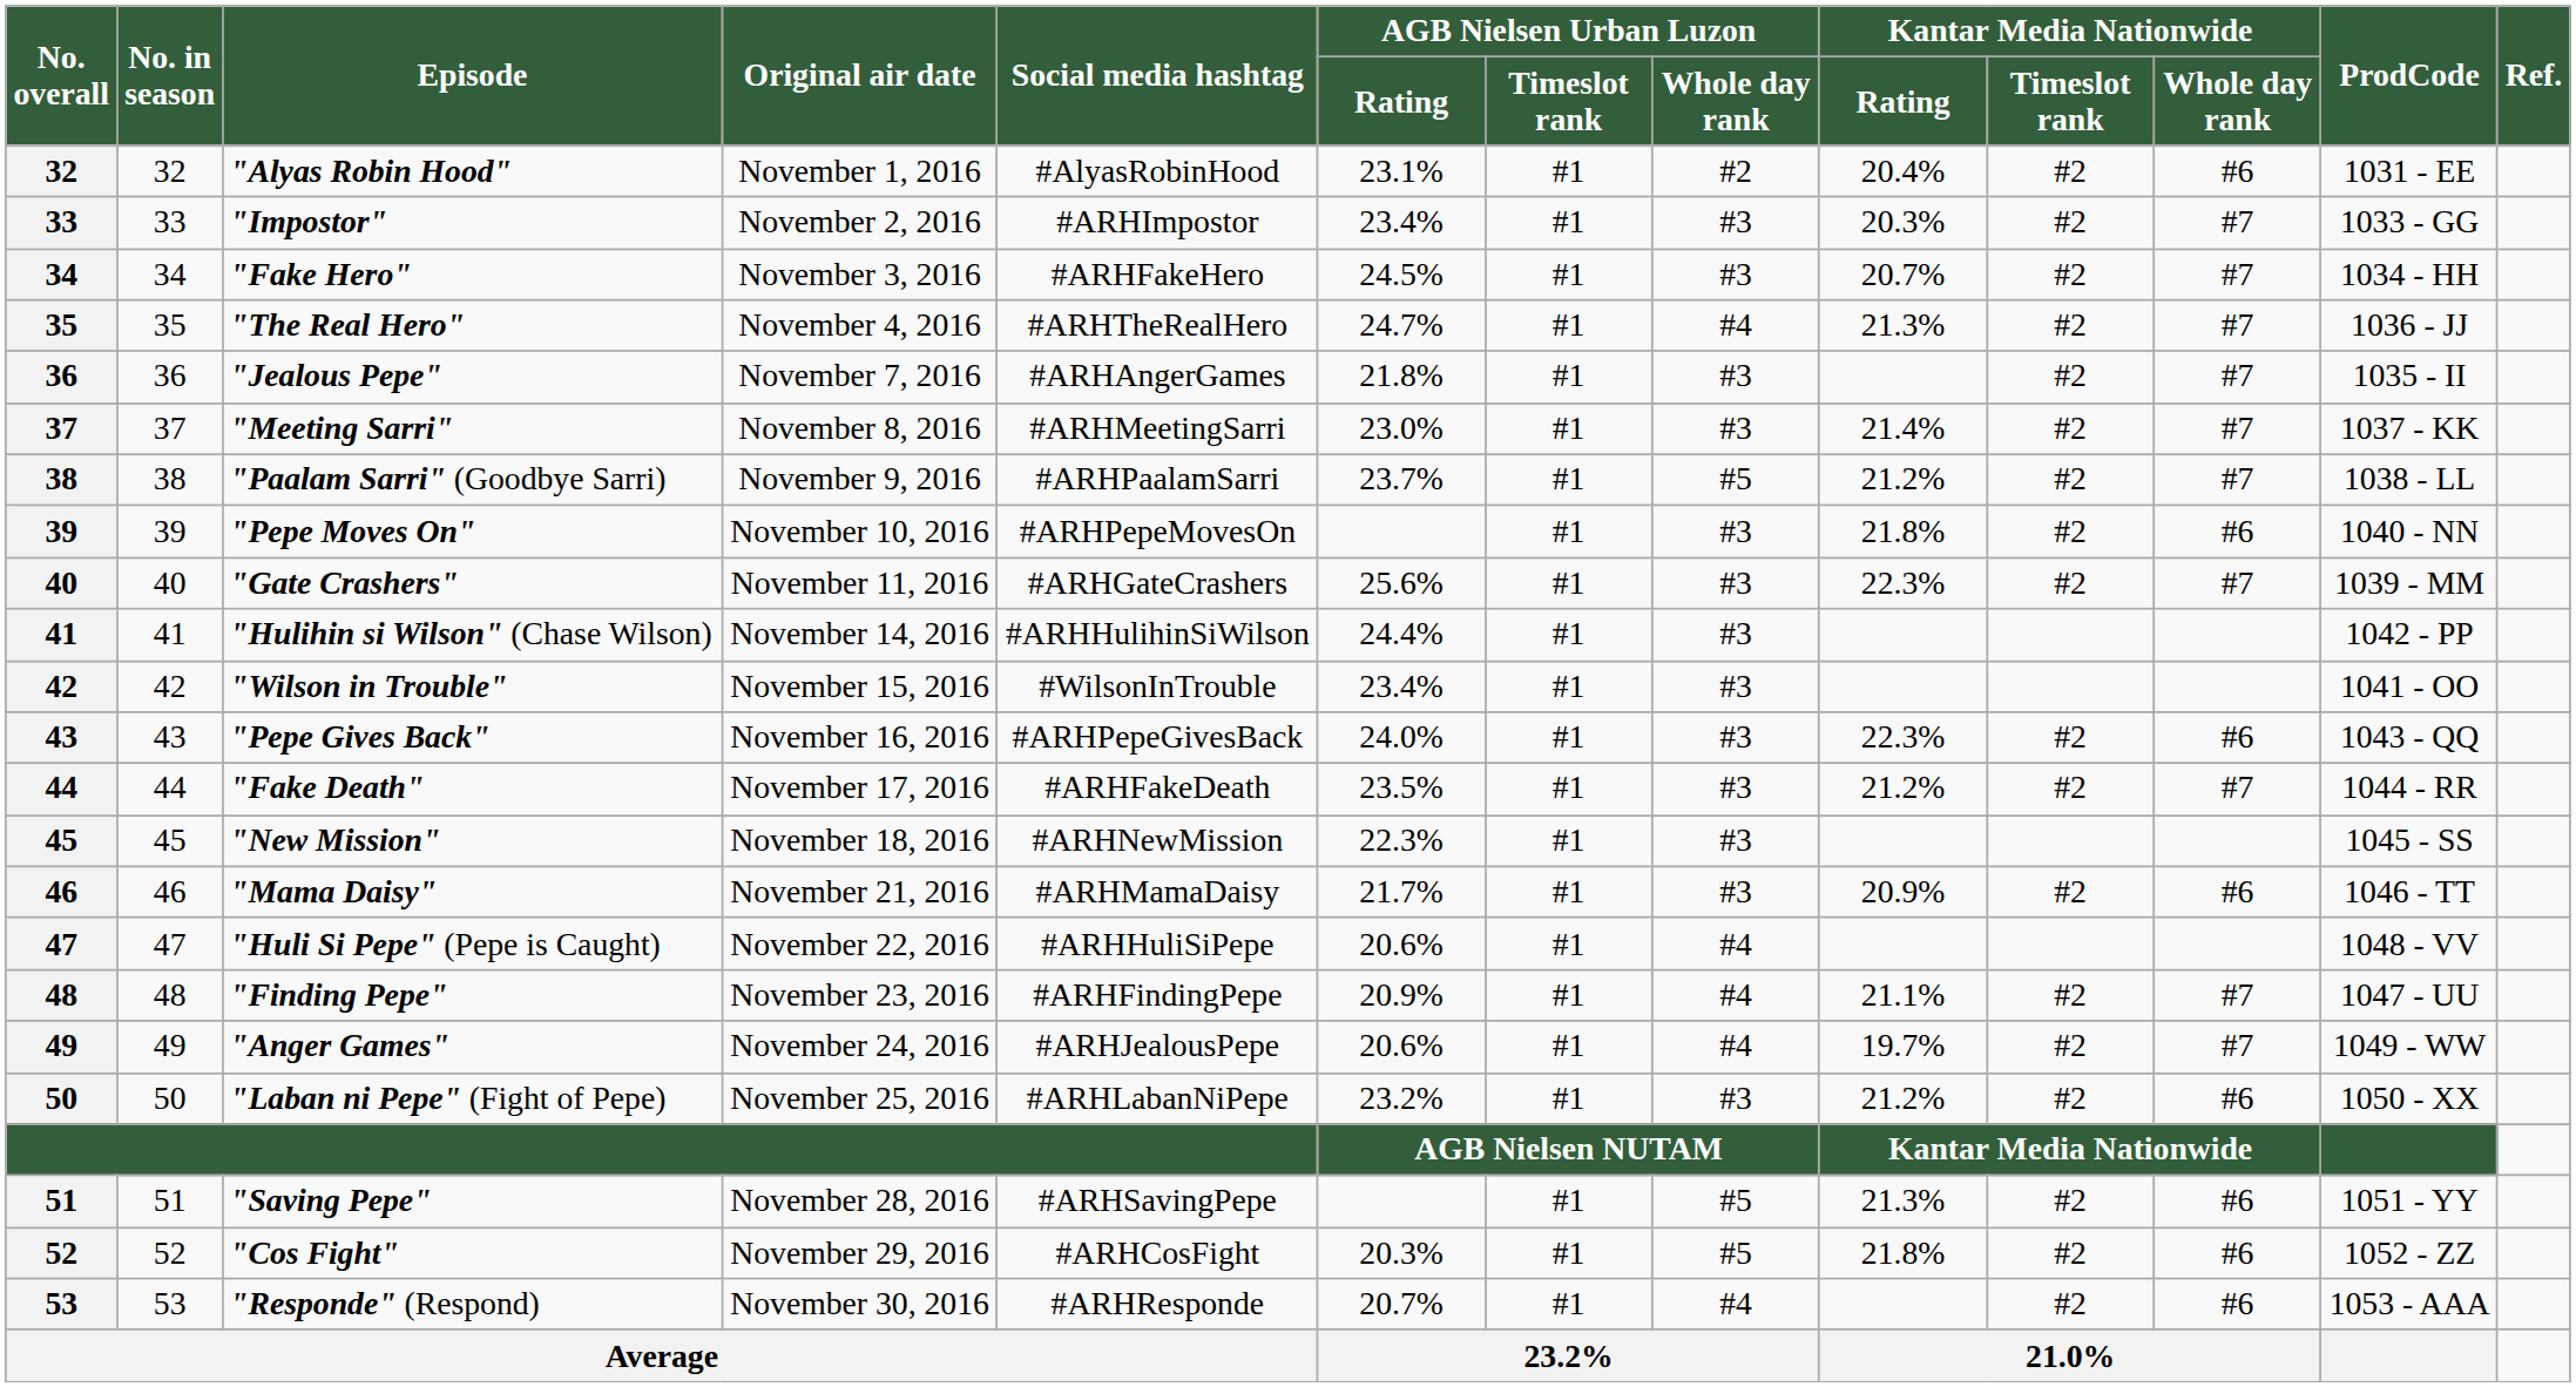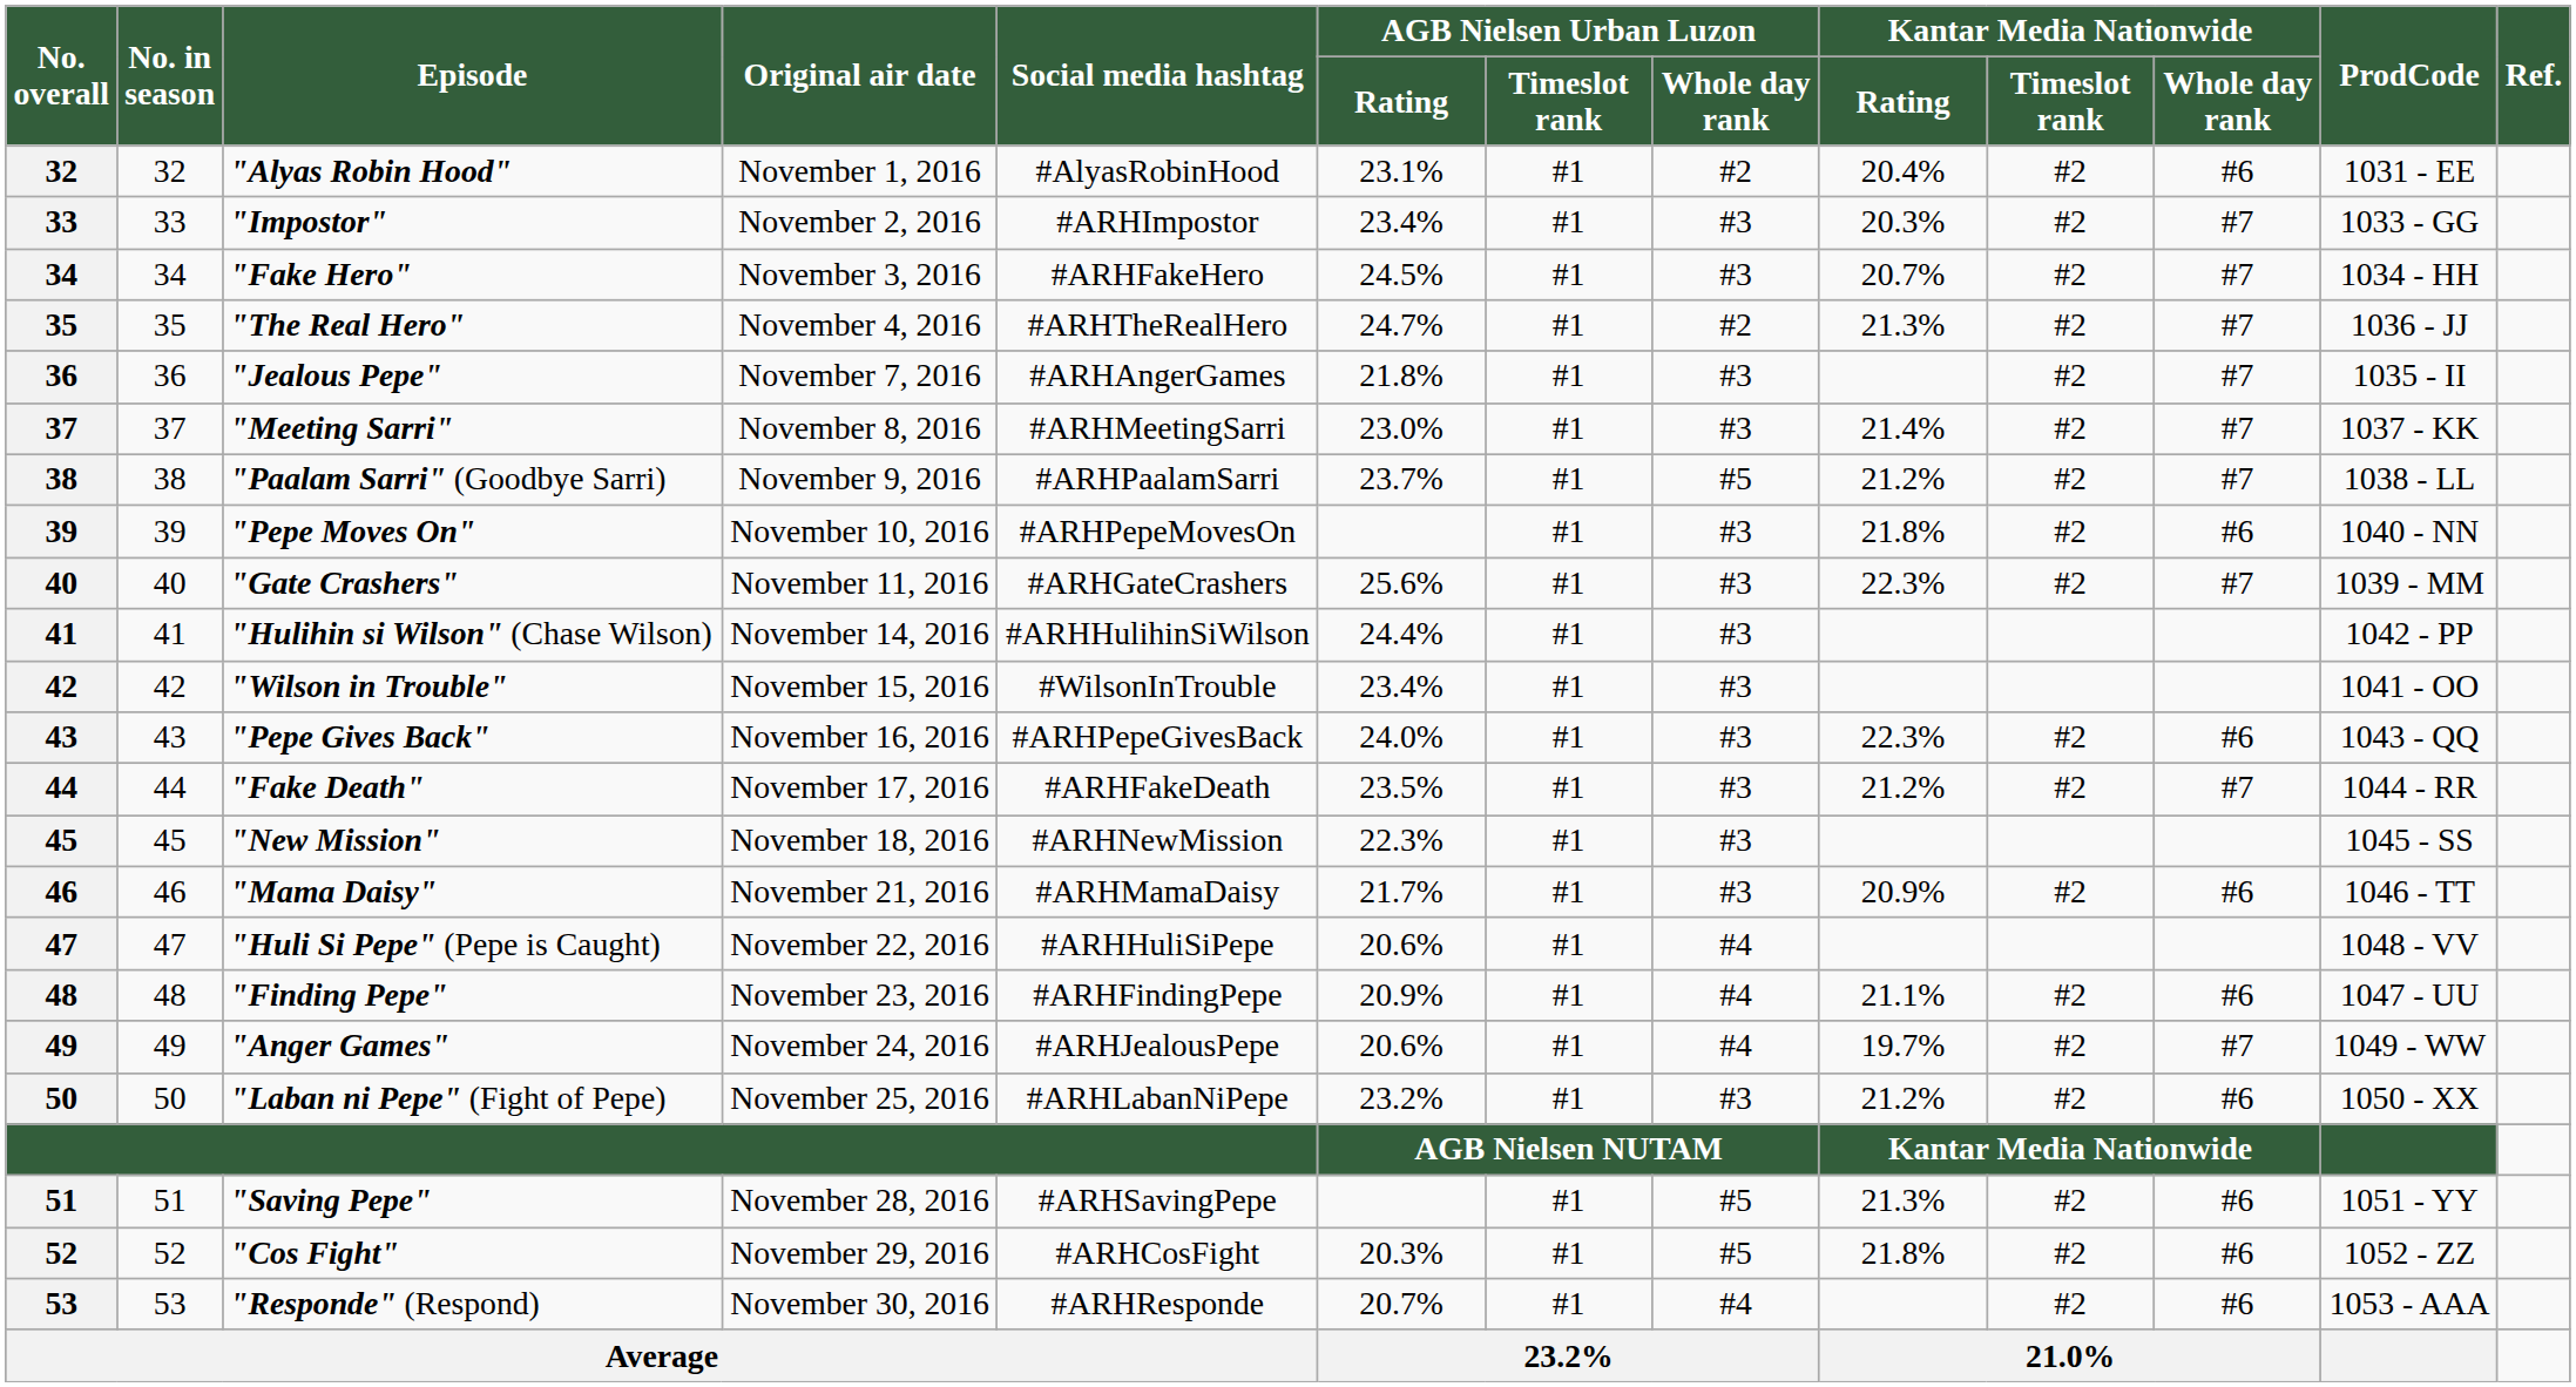"The Real Hero" | AGB Nielsen Urban Luzon / Whole day rank: #4 -> #2
"Finding Pepe" | Kantar Media Nationwide / Whole day rank: #7 -> #6
